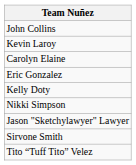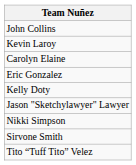row 7 | column 1: Nikki Simpson -> Jason "Sketchylawyer" Lawyer
row 8 | column 1: Jason "Sketchylawyer" Lawyer -> Nikki Simpson
